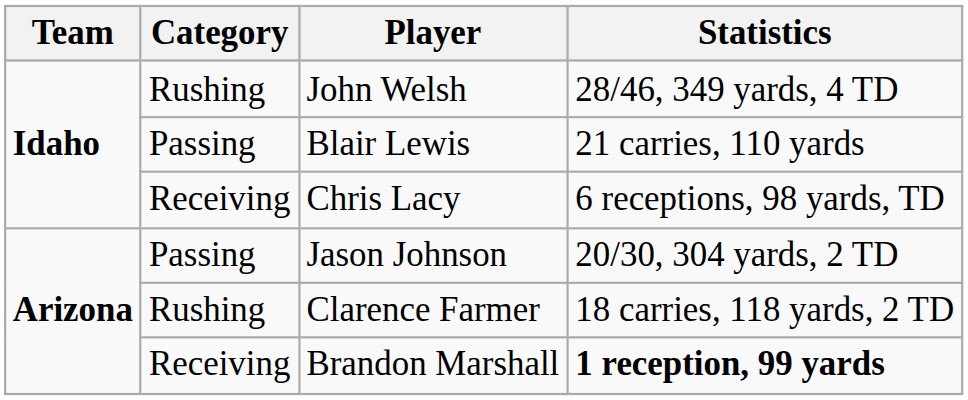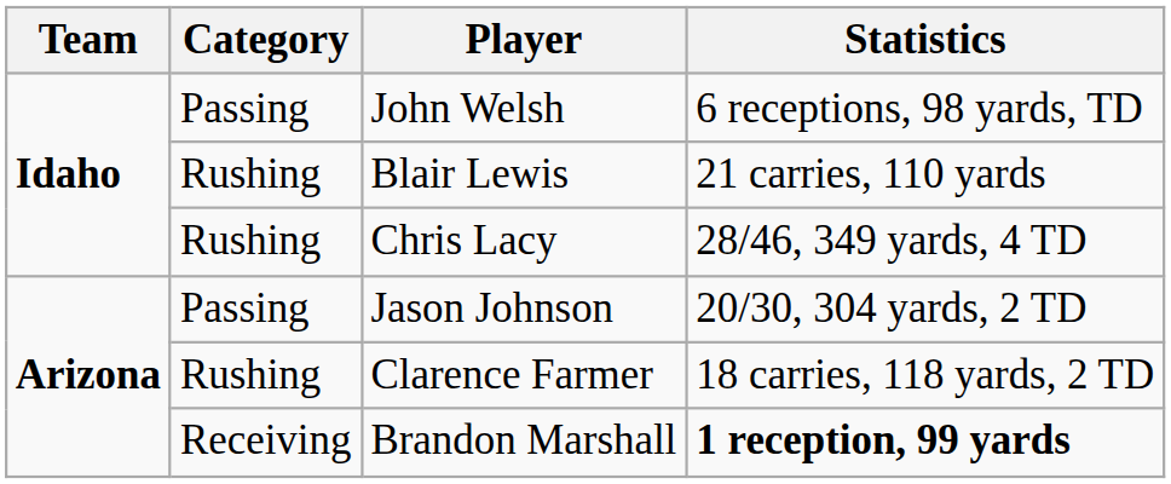John Welsh | Category: Rushing -> Passing
John Welsh | Statistics: 28/46, 349 yards, 4 TD -> 6 receptions, 98 yards, TD
Blair Lewis | Category: Passing -> Rushing
Chris Lacy | Category: Receiving -> Rushing
Chris Lacy | Statistics: 6 receptions, 98 yards, TD -> 28/46, 349 yards, 4 TD
